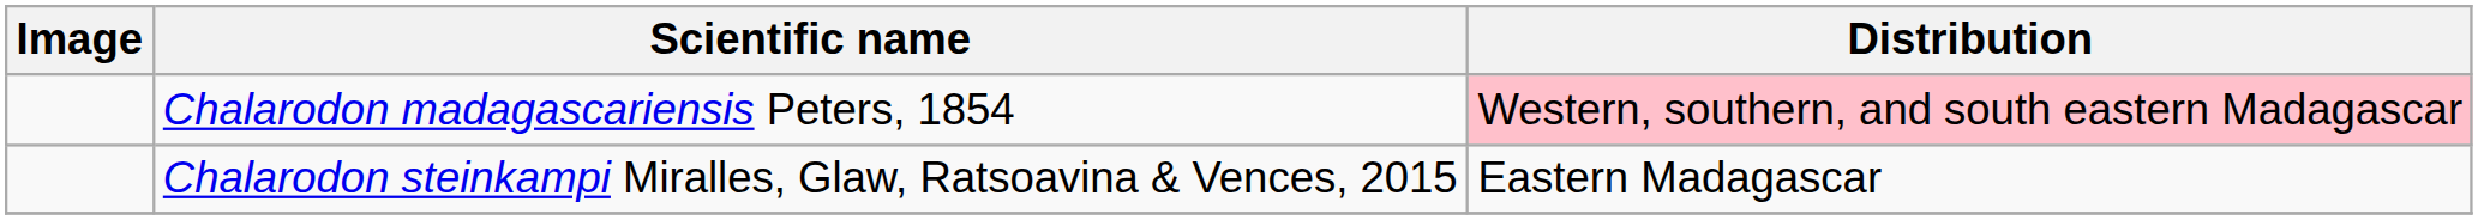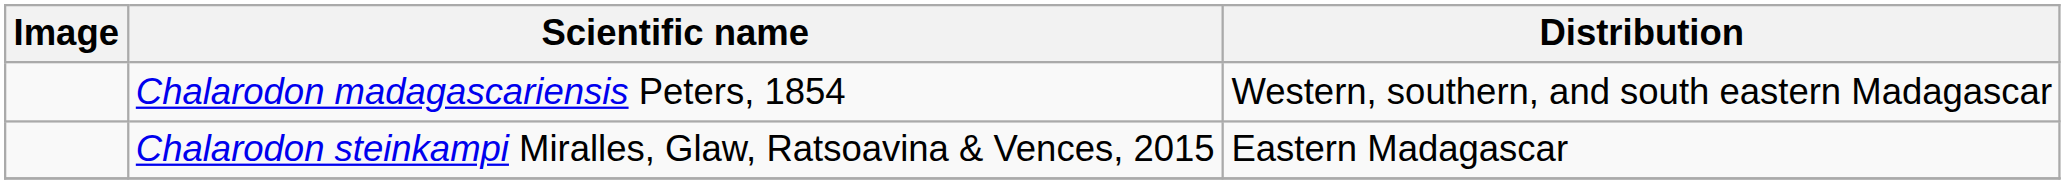Chalarodon madagascariensis Peters, 1854 | Distribution: pink background -> no background
